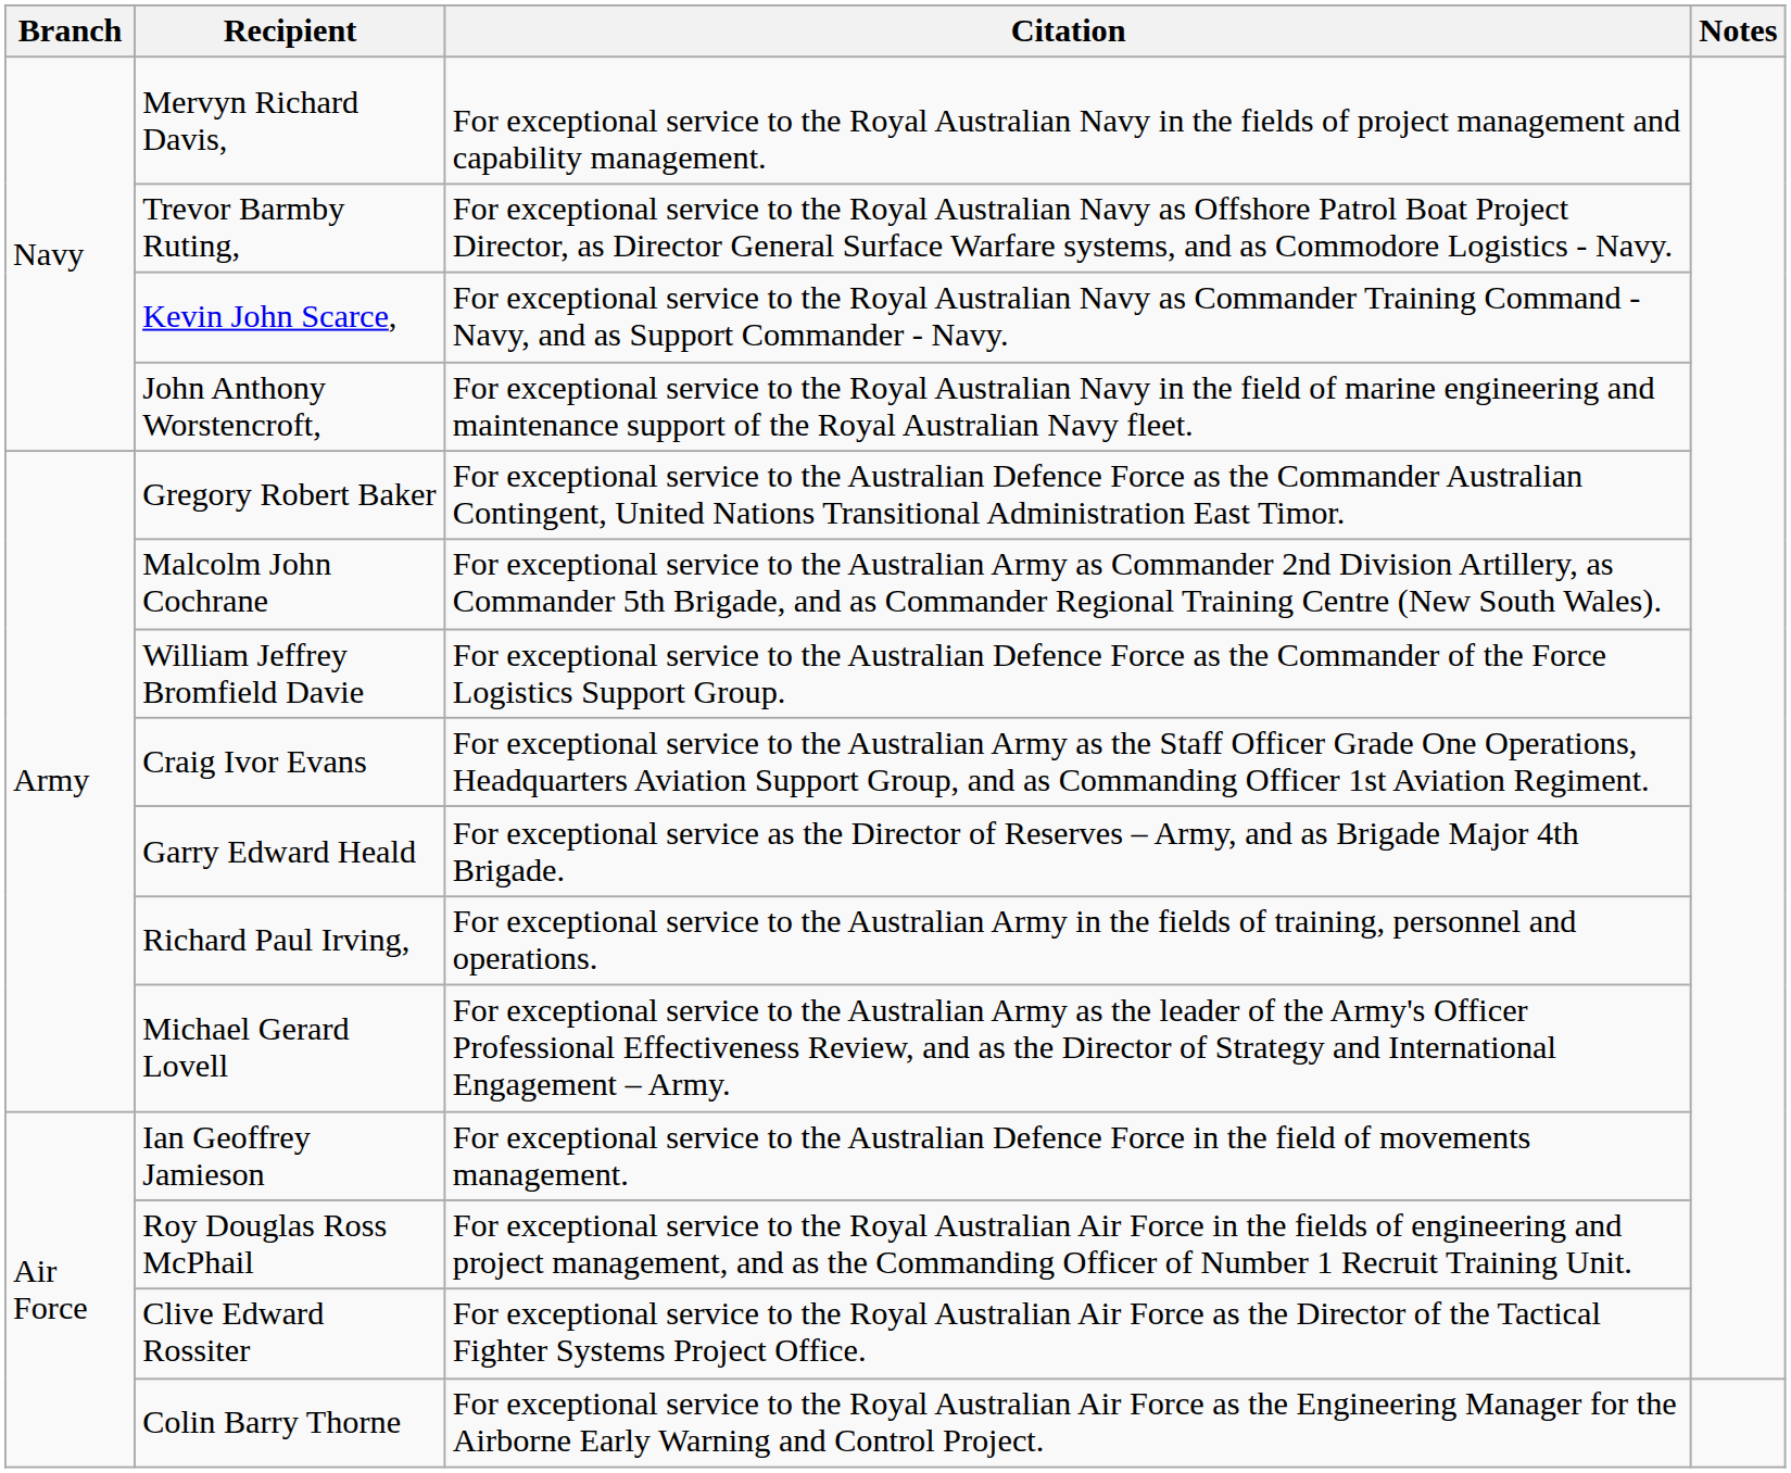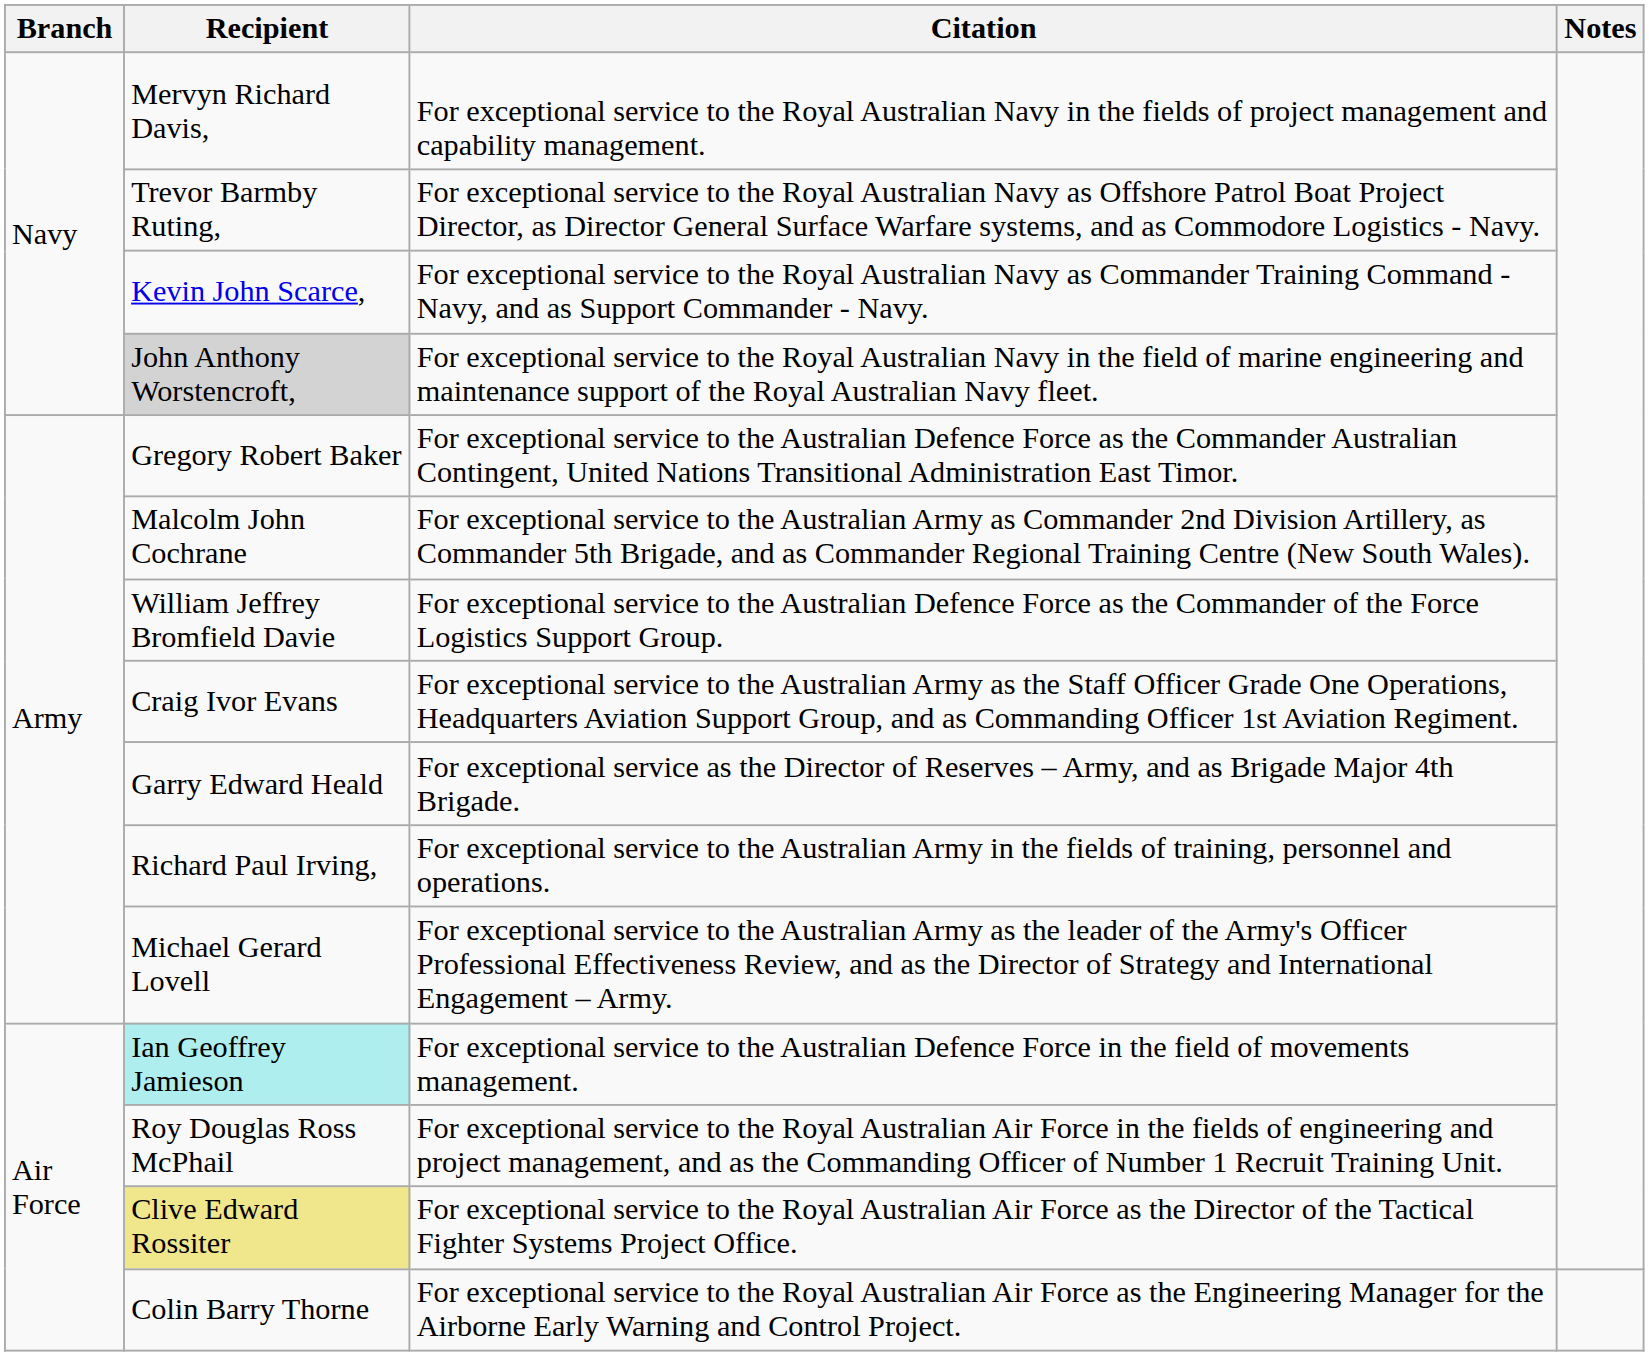John Anthony Worstencroft, | Recipient: no background -> lightgrey background
Ian Geoffrey Jamieson | Recipient: no background -> paleturquoise background
Clive Edward Rossiter | Recipient: no background -> khaki background
